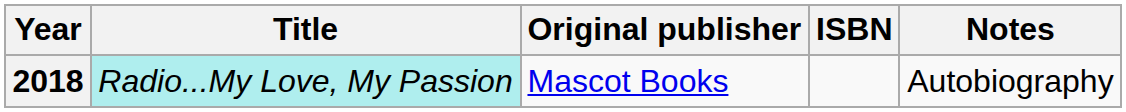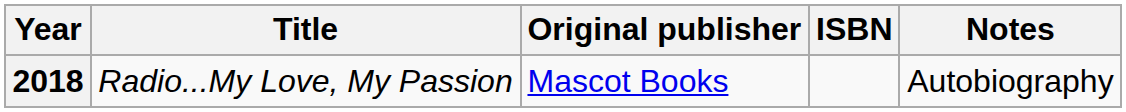2018 | Title: paleturquoise background -> no background
